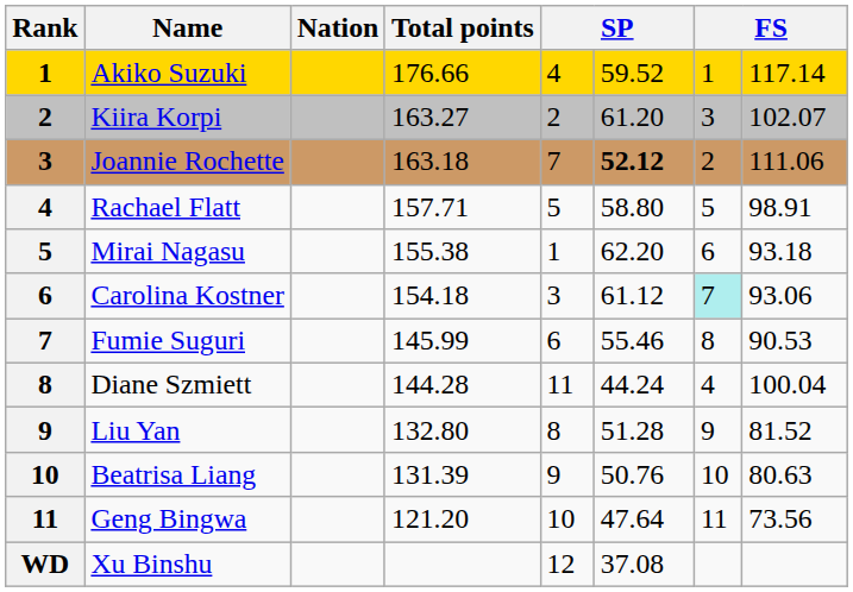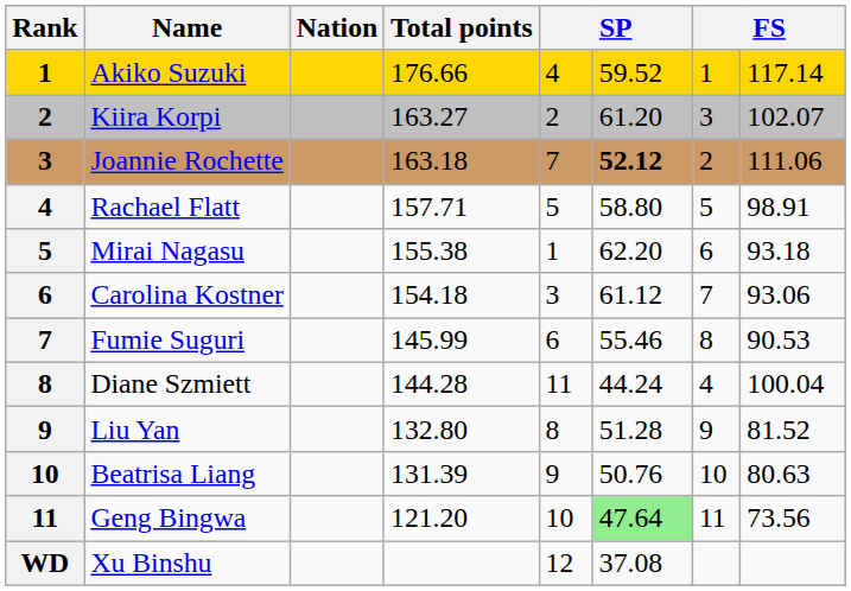Carolina Kostner | column 7: paleturquoise background -> no background
Geng Bingwa | column 6: no background -> lightgreen background
